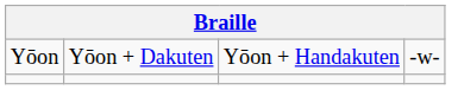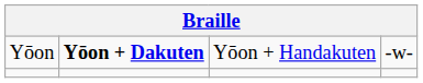Yōon | column 2: normal -> bold
